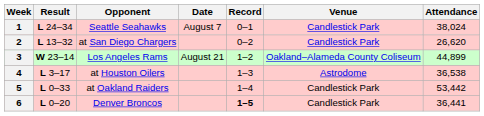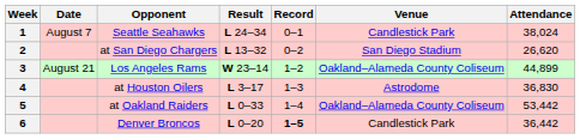columns swapped: Date <-> Result
2 | Venue: Candlestick Park -> San Diego Stadium
4 | Attendance: 36,538 -> 36,830
5 | Venue: Candlestick Park -> Oakland–Alameda County Coliseum
6 | Attendance: 36,441 -> 36,442
